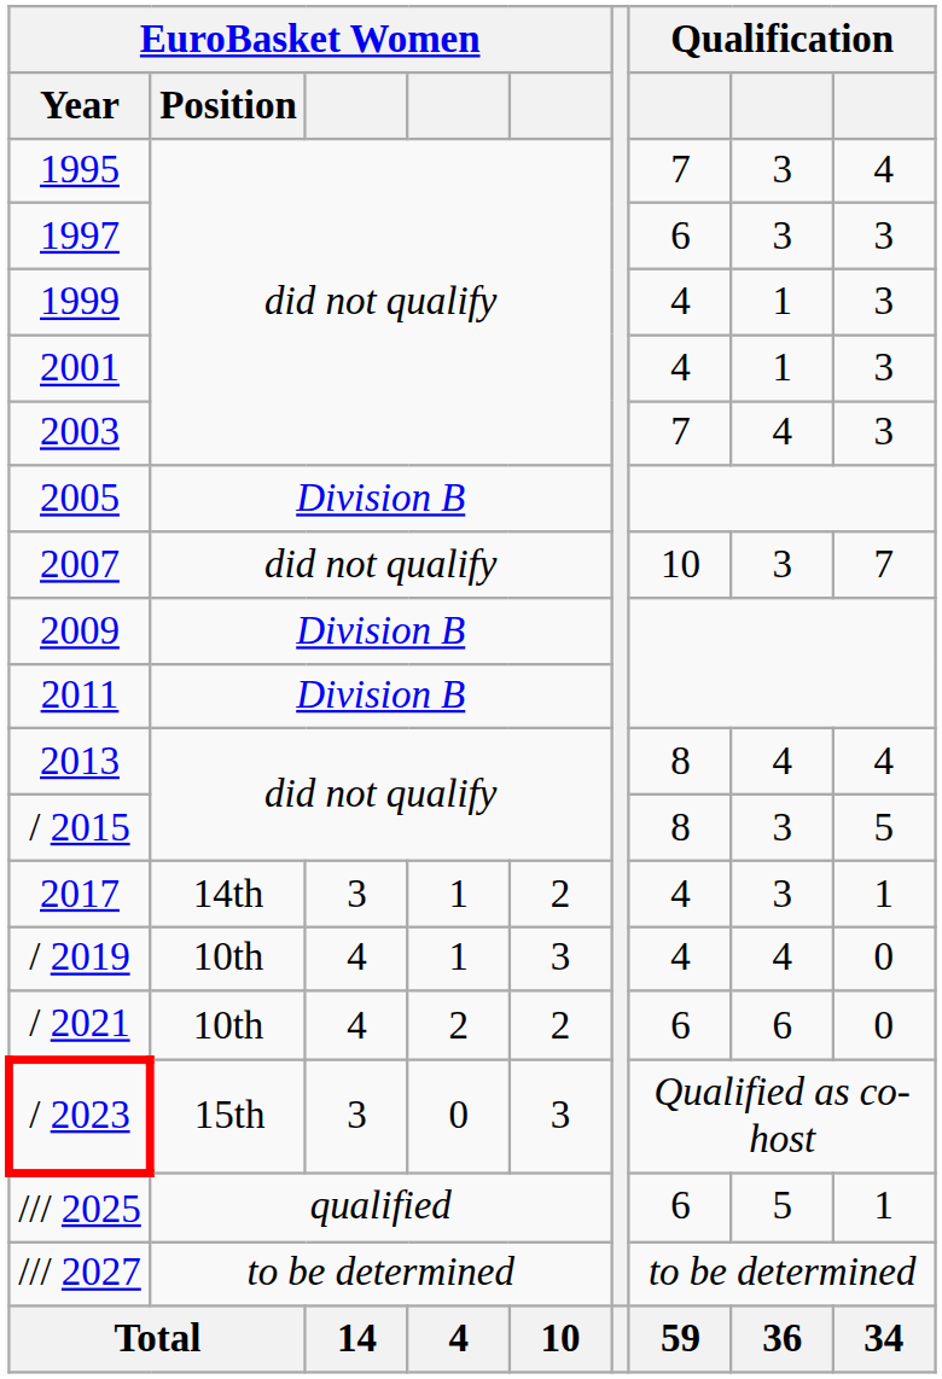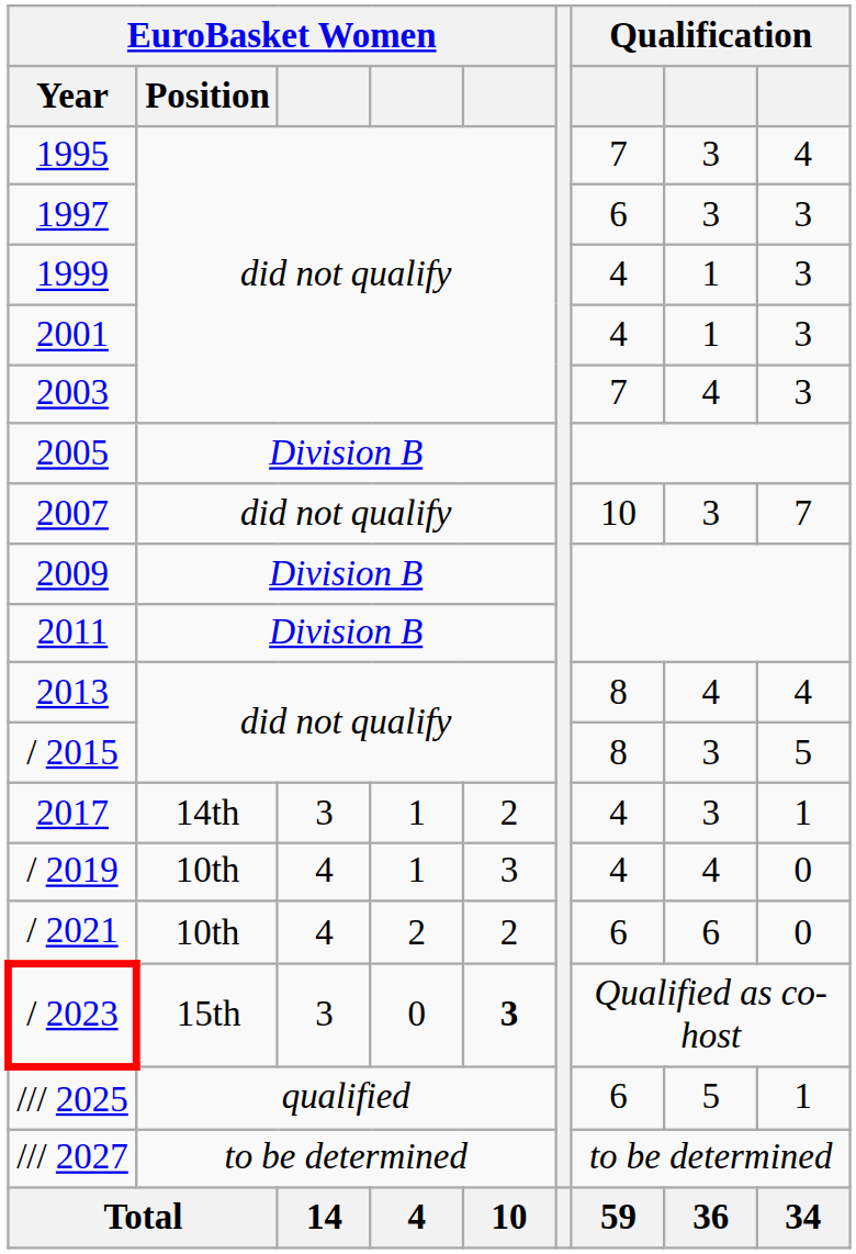/ 2023 | column 5: normal -> bold
